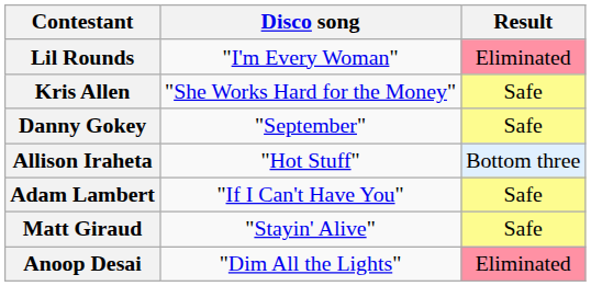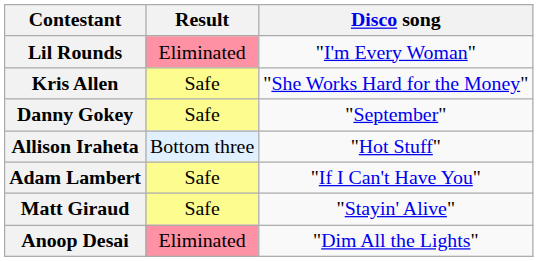columns swapped: Disco song <-> Result
